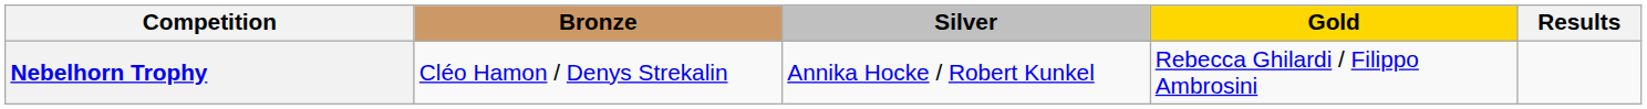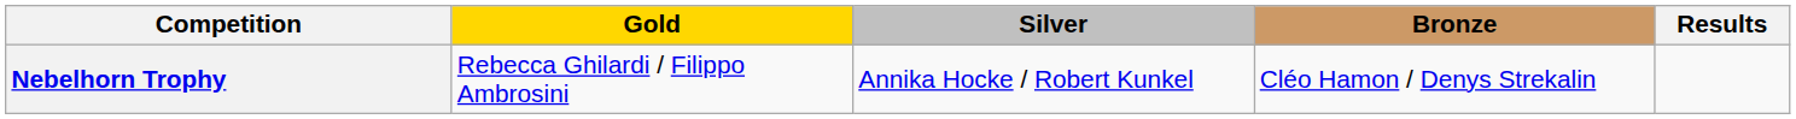columns swapped: Gold <-> Bronze
